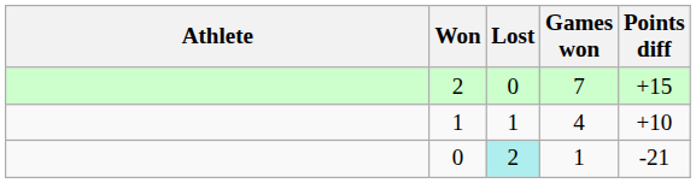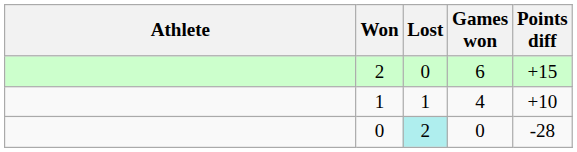row 2 | Games won: 7 -> 6
row 4 | Games won: 1 -> 0
row 4 | Points diff: -21 -> -28
